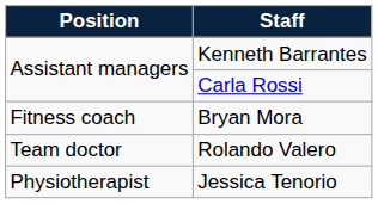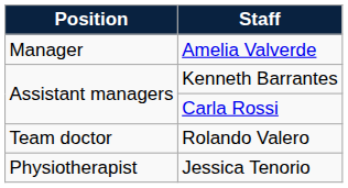+ row: Manager | Amelia Valverde
- row: Fitness coach | Bryan Mora
